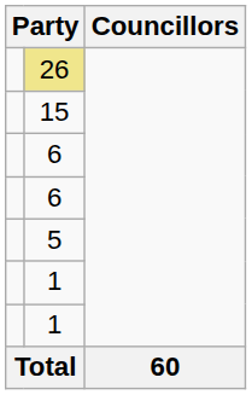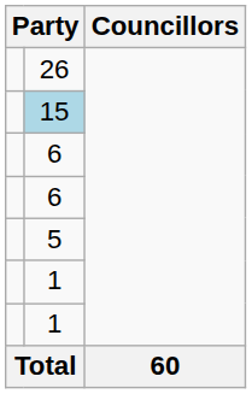26 | column 2: khaki background -> no background
15 | column 2: no background -> lightblue background
